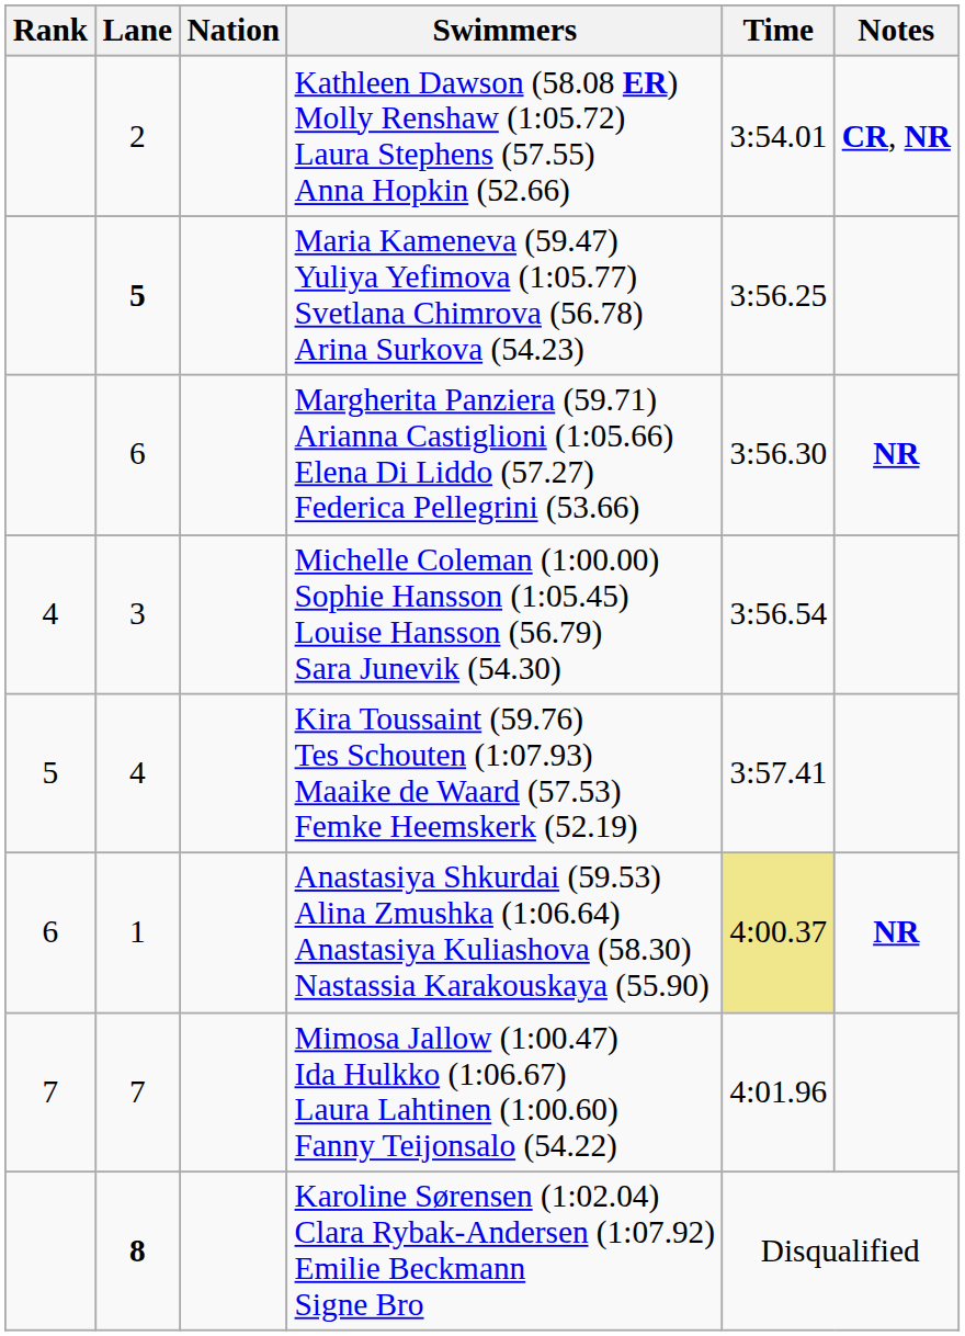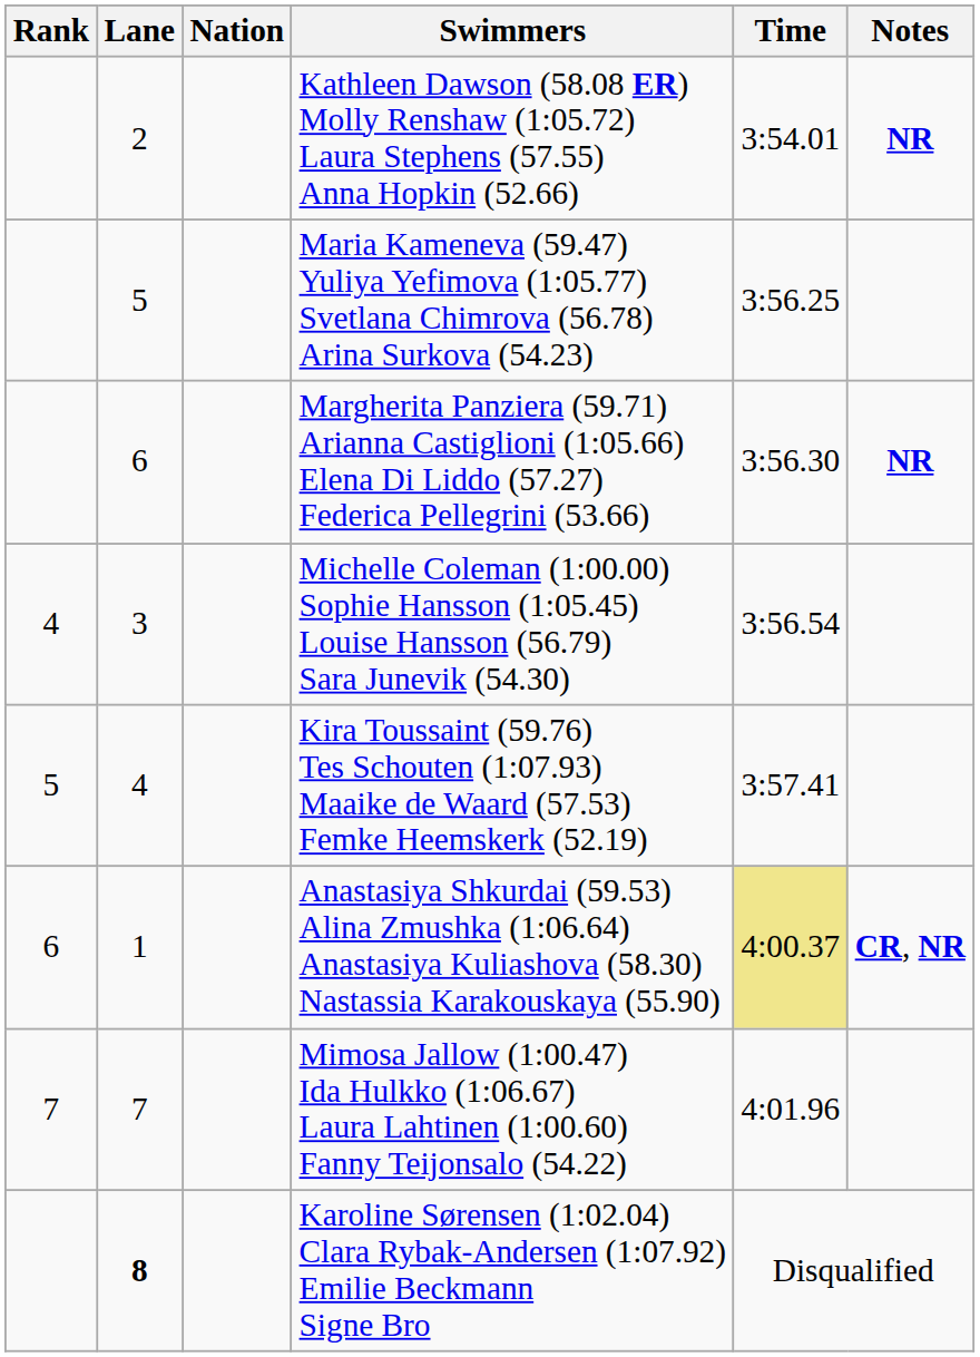row 2 | Notes: CR, NR -> NR
row 3 | Lane: bold -> normal
row 7 | Notes: NR -> CR, NR
